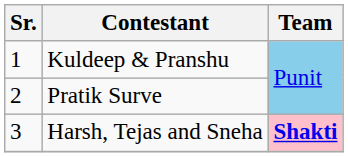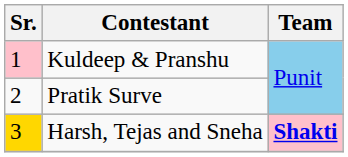Kuldeep & Pranshu | Sr.: no background -> pink background
Harsh, Tejas and Sneha | Sr.: no background -> gold background
